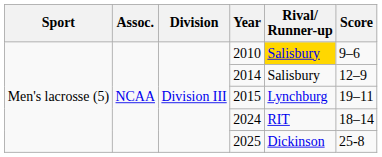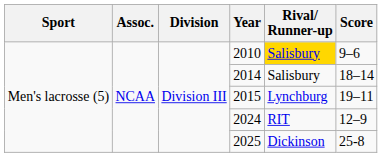2014 | Score: 12–9 -> 18–14
2024 | Score: 18–14 -> 12–9
